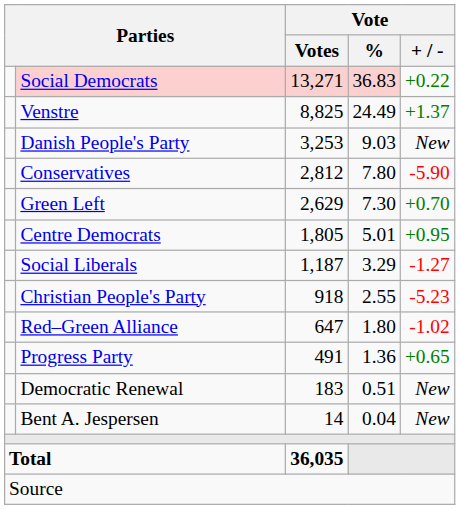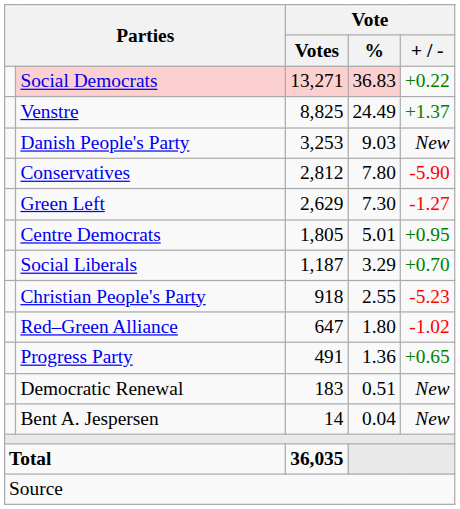Green Left | Vote / + / -: +0.70 -> -1.27
Social Liberals | Vote / + / -: -1.27 -> +0.70
